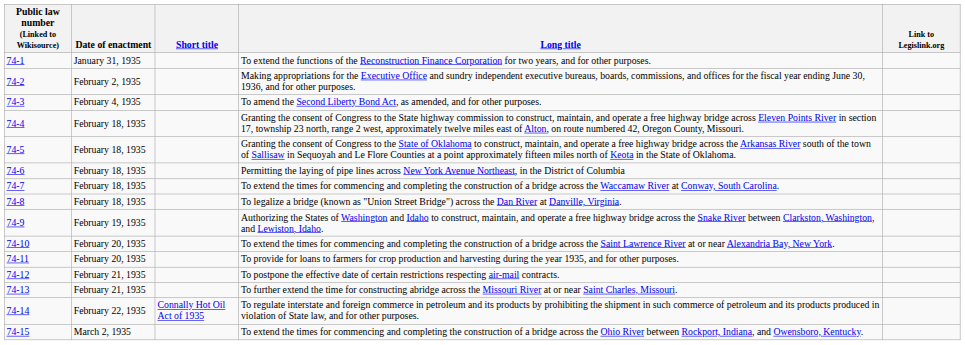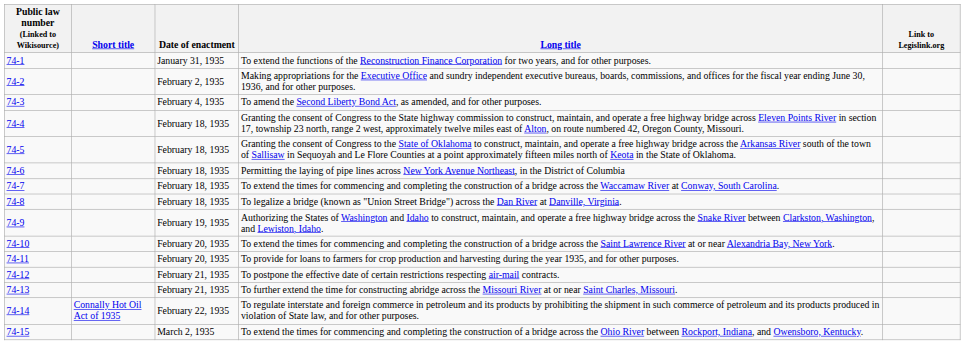columns swapped: Date of enactment <-> Short title
